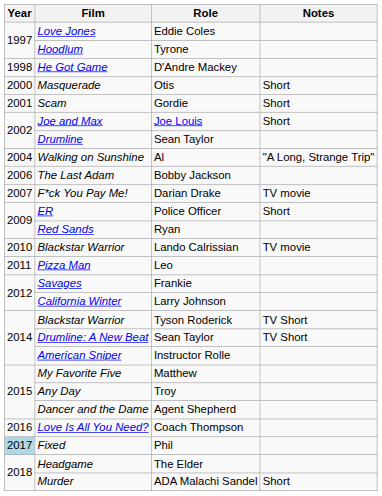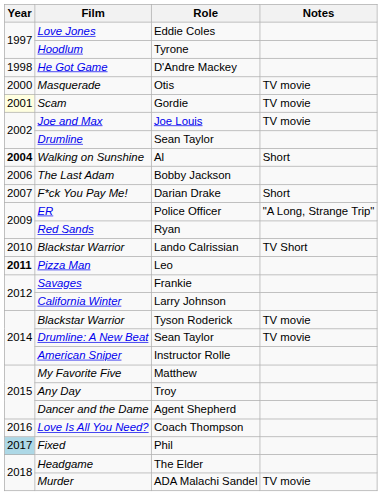Masquerade | Notes: Short -> TV movie
Scam | Year: no background -> lightyellow background
Scam | Notes: Short -> TV movie
Joe and Max | Notes: Short -> TV movie
Walking on Sunshine | Year: normal -> bold
Walking on Sunshine | Notes: "A Long, Strange Trip" -> Short
F*ck You Pay Me! | Notes: TV movie -> Short
ER | Notes: Short -> "A Long, Strange Trip"
Blackstar Warrior / Lando Calrissian | Notes: TV movie -> TV Short
Pizza Man | Year: normal -> bold
Blackstar Warrior / Tyson Roderick | Notes: TV Short -> TV movie
Drumline: A New Beat | Notes: TV Short -> TV movie
Murder | Notes: Short -> TV movie
